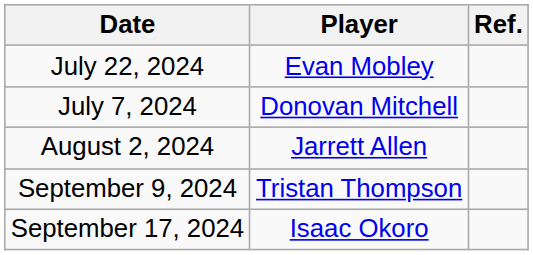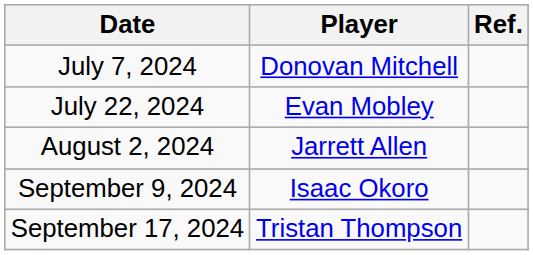rows swapped: July 7, 2024 <-> July 22, 2024
September 9, 2024 | Player: Tristan Thompson -> Isaac Okoro
September 17, 2024 | Player: Isaac Okoro -> Tristan Thompson
